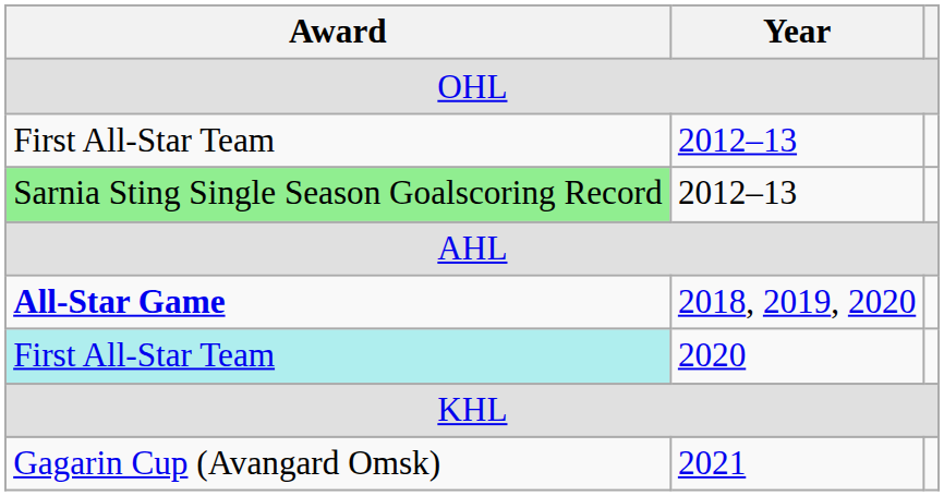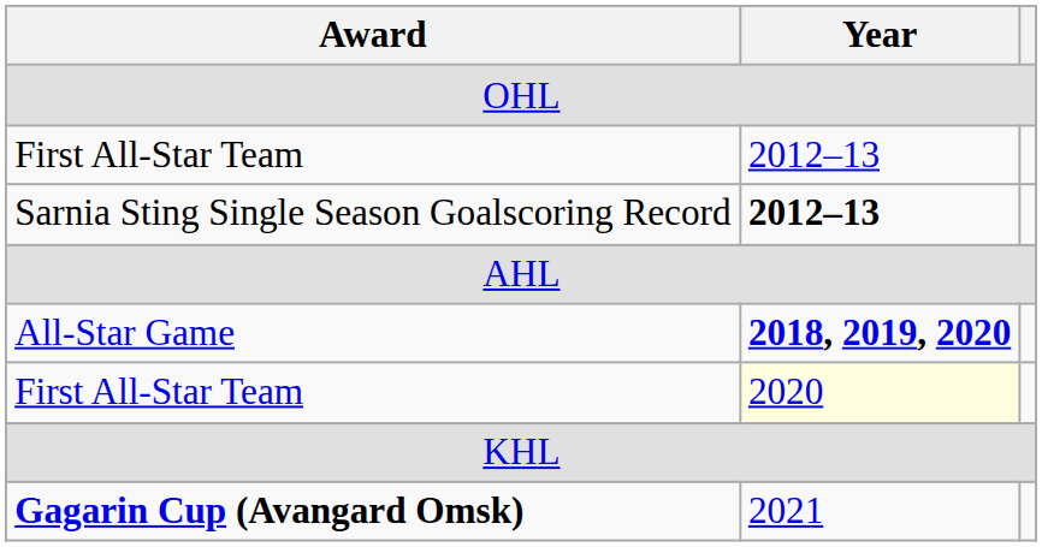Sarnia Sting Single Season Goalscoring Record | Award: lightgreen background -> no background
Sarnia Sting Single Season Goalscoring Record | Year: normal -> bold
All-Star Game | Award: bold -> normal
All-Star Game | Year: normal -> bold
First All-Star Team / 2020 | Award: paleturquoise background -> no background
First All-Star Team / 2020 | Year: no background -> lightyellow background
Gagarin Cup (Avangard Omsk) | Award: normal -> bold
